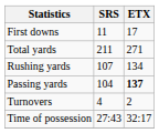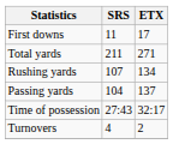Passing yards | ETX: bold -> normal
rows swapped: Turnovers <-> Time of possession
